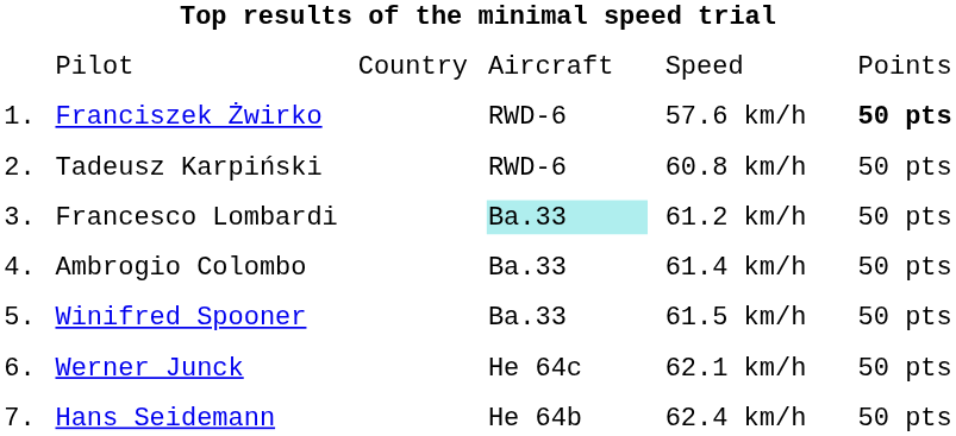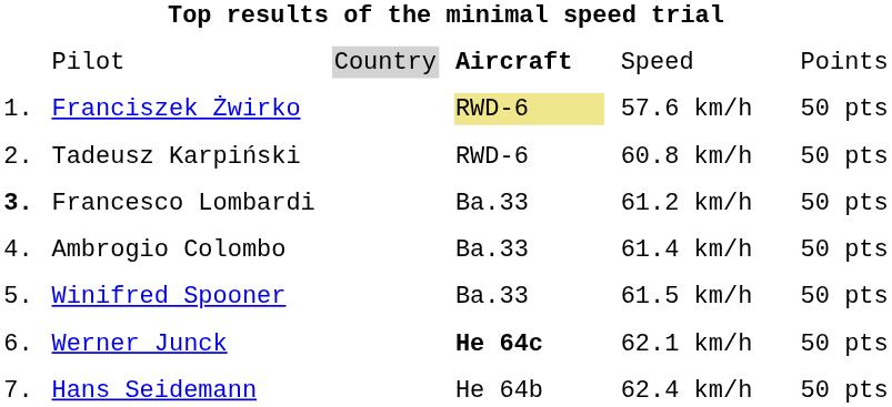Pilot | column 3: no background -> lightgrey background
Pilot | column 4: normal -> bold
Franciszek Żwirko | column 4: no background -> khaki background
Franciszek Żwirko | column 6: bold -> normal
Francesco Lombardi | column 1: normal -> bold
Francesco Lombardi | column 4: paleturquoise background -> no background
Werner Junck | column 4: normal -> bold
